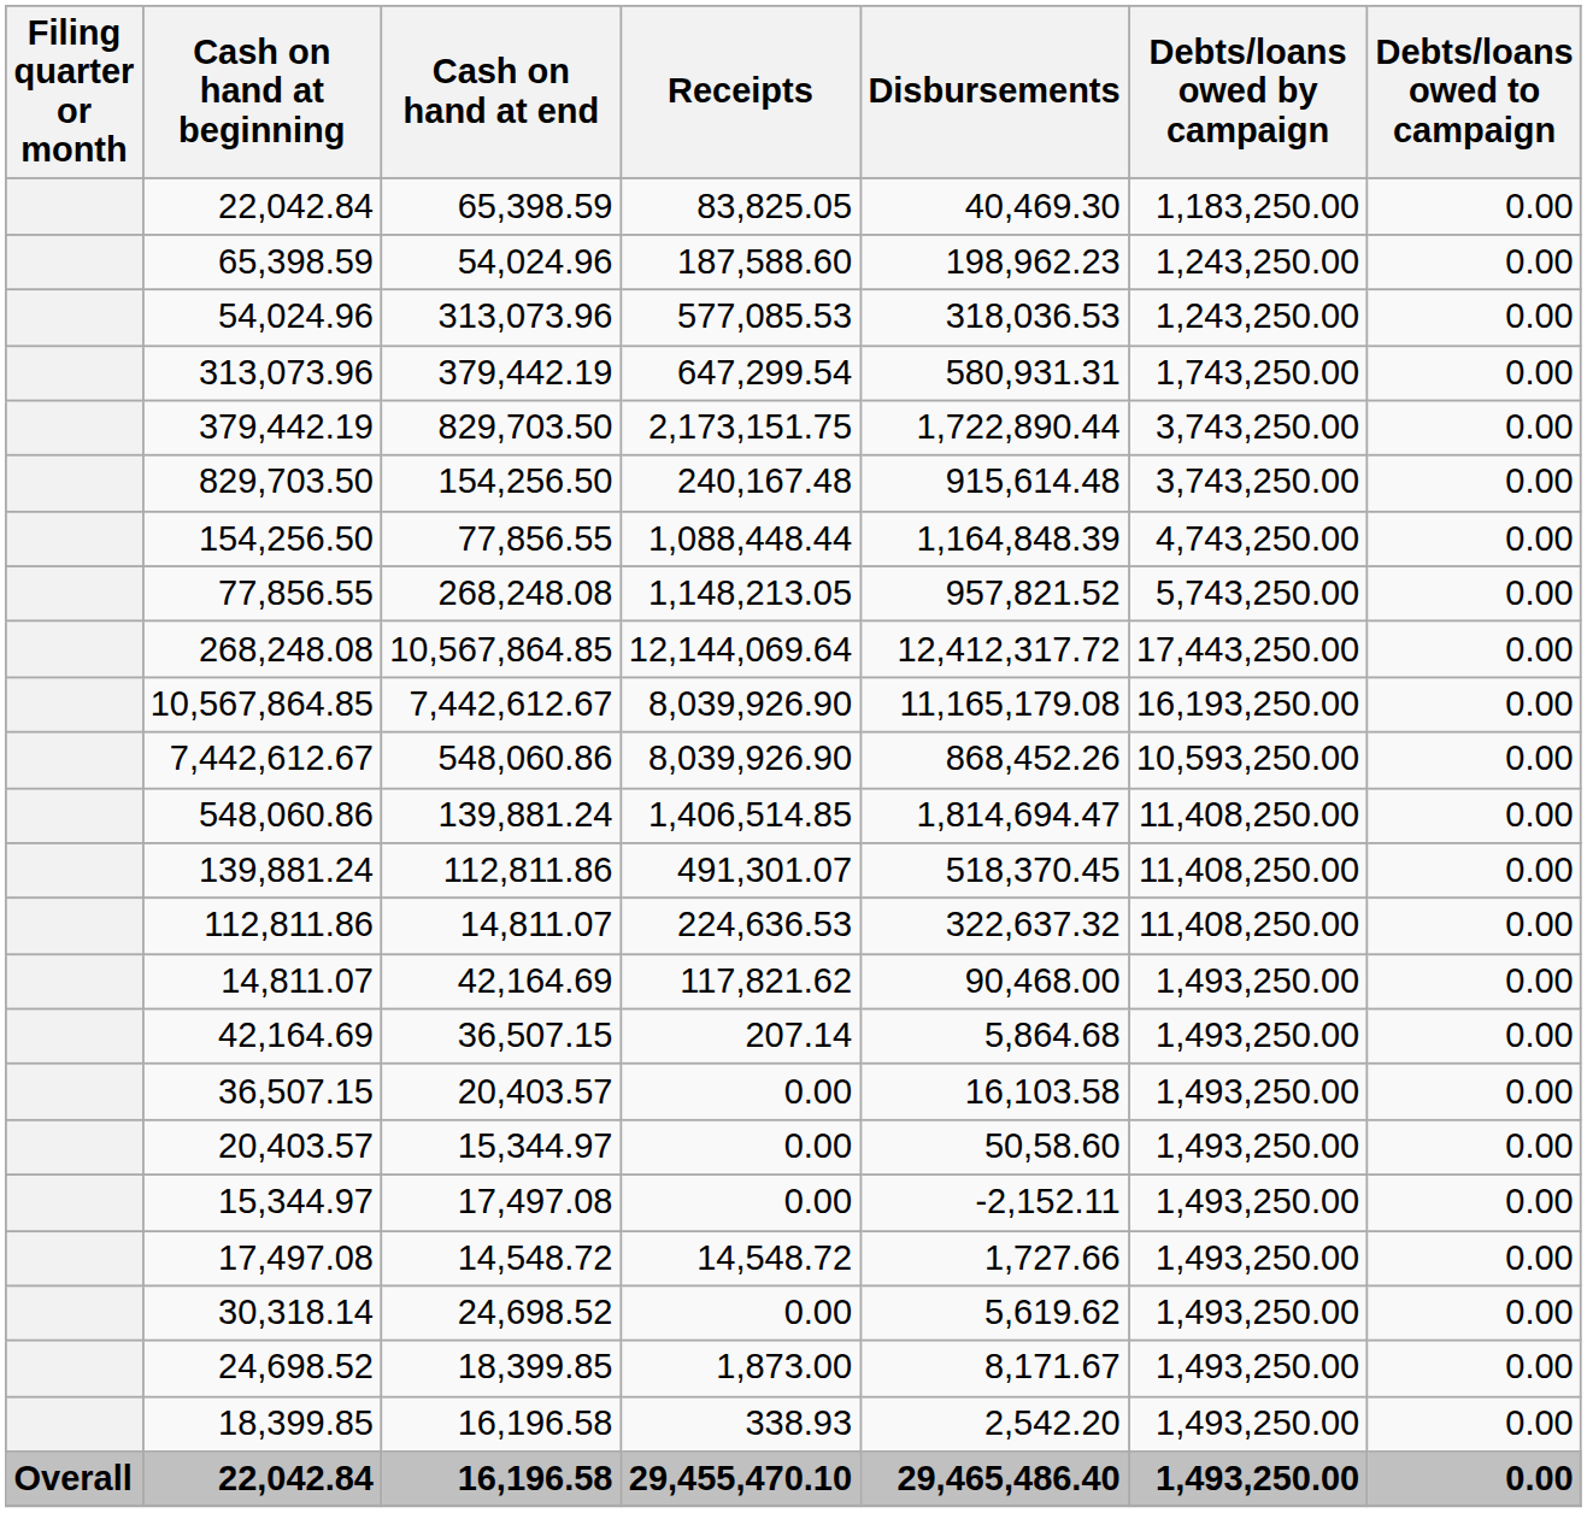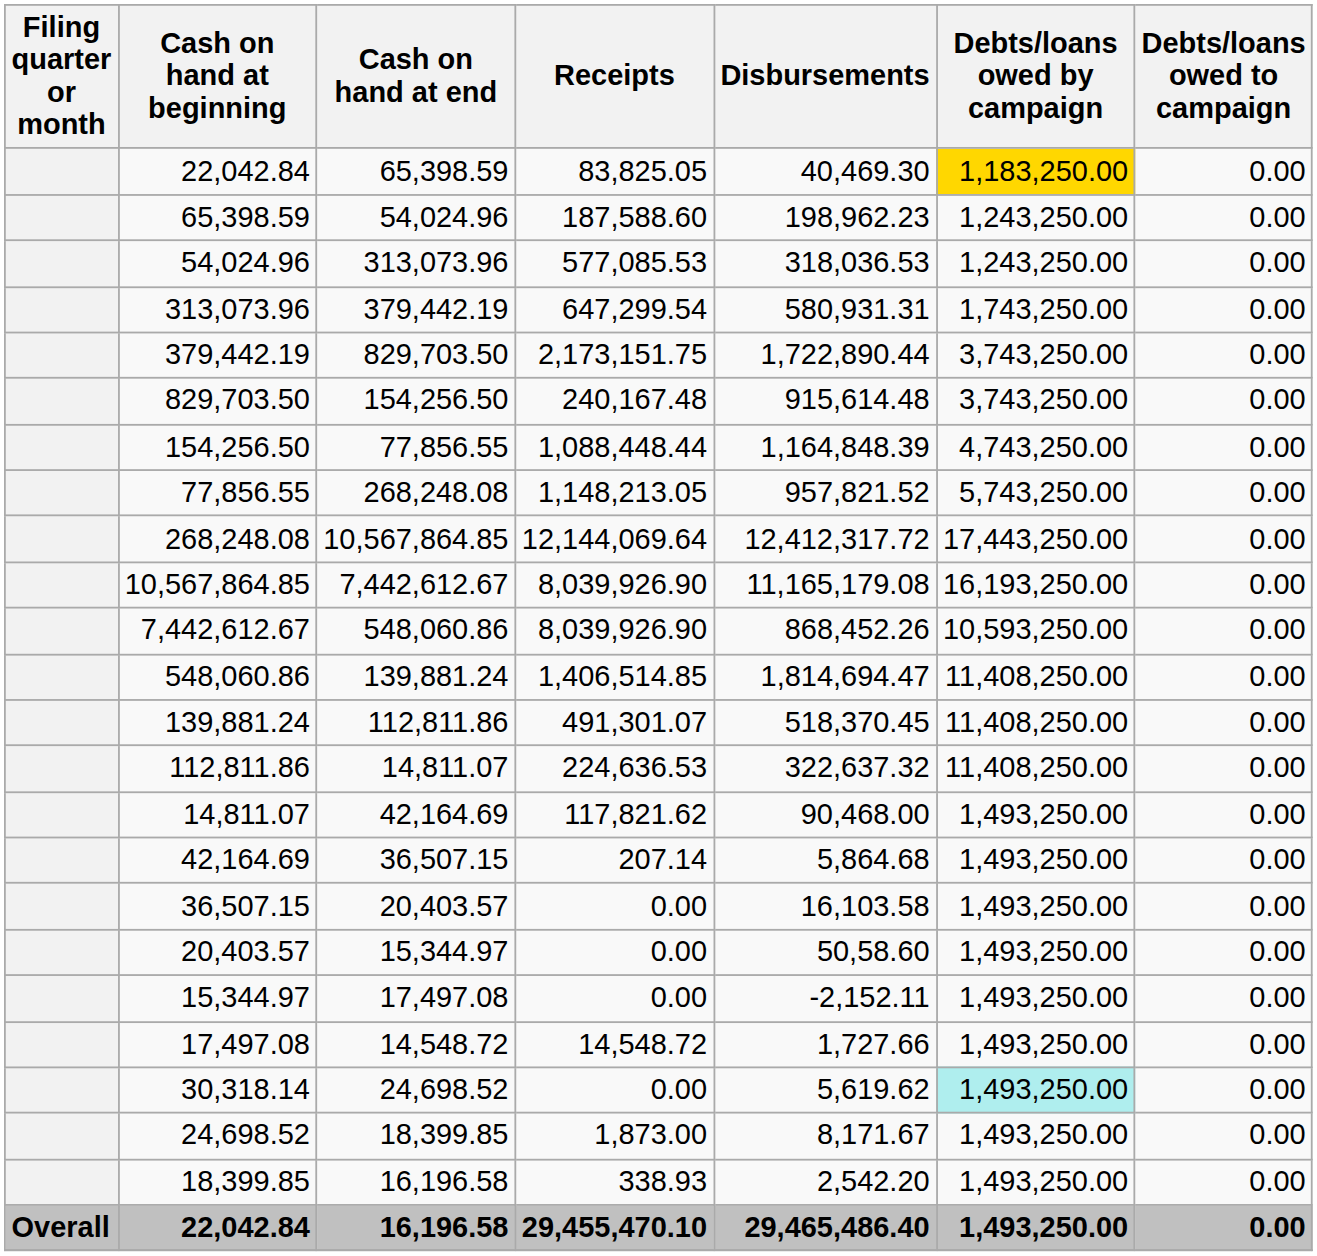22,042.84 / 65,398.59 | Debts/loans owed by campaign: no background -> gold background
30,318.14 | Debts/loans owed by campaign: no background -> paleturquoise background
